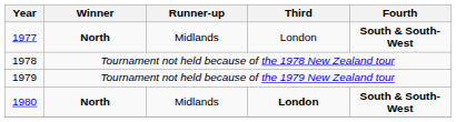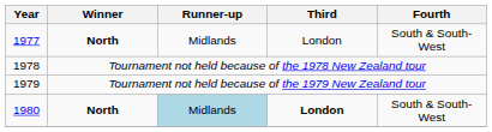1977 | Fourth: bold -> normal
1980 | Runner-up: no background -> lightblue background
1980 | Fourth: bold -> normal
